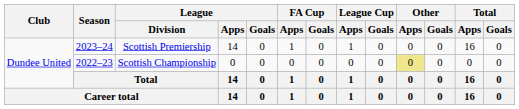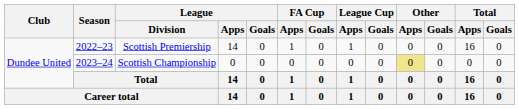Scottish Premiership | Season: 2023–24 -> 2022–23
Scottish Championship | Season: 2022–23 -> 2023–24
